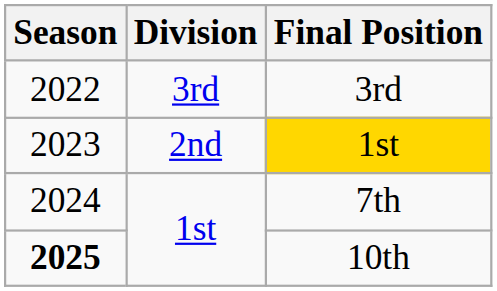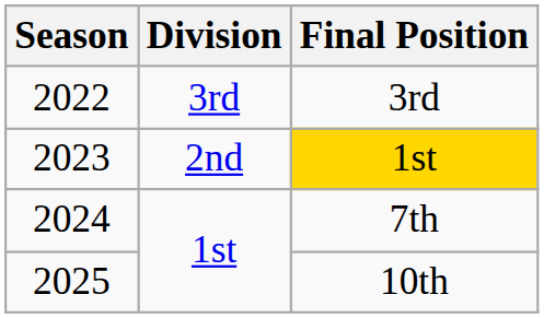10th | Season: bold -> normal
